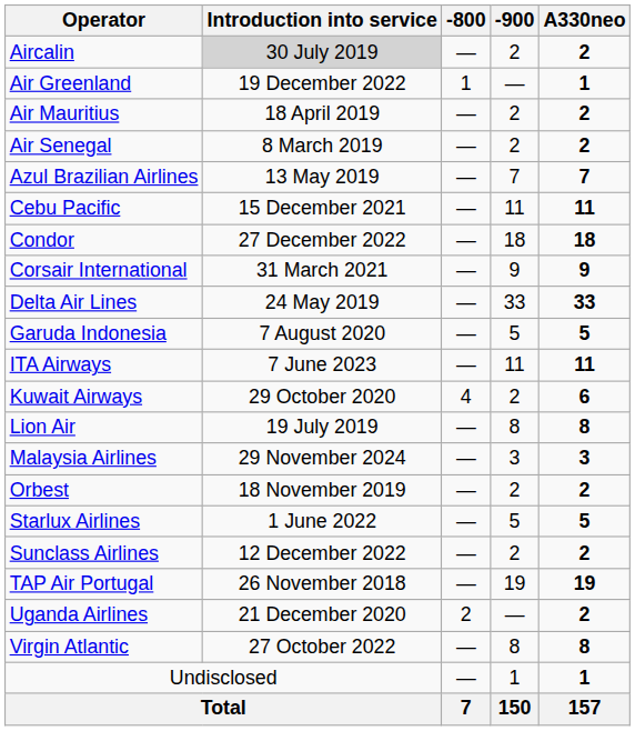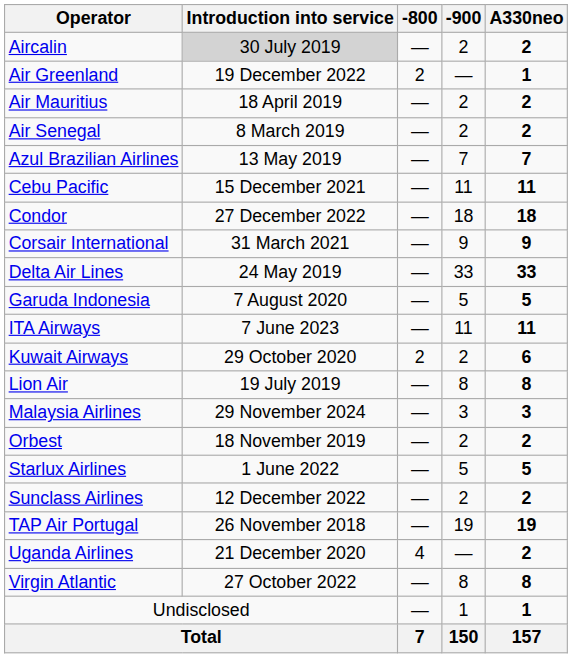Air Greenland | -800: 1 -> 2
Kuwait Airways | -800: 4 -> 2
Uganda Airlines | -800: 2 -> 4
